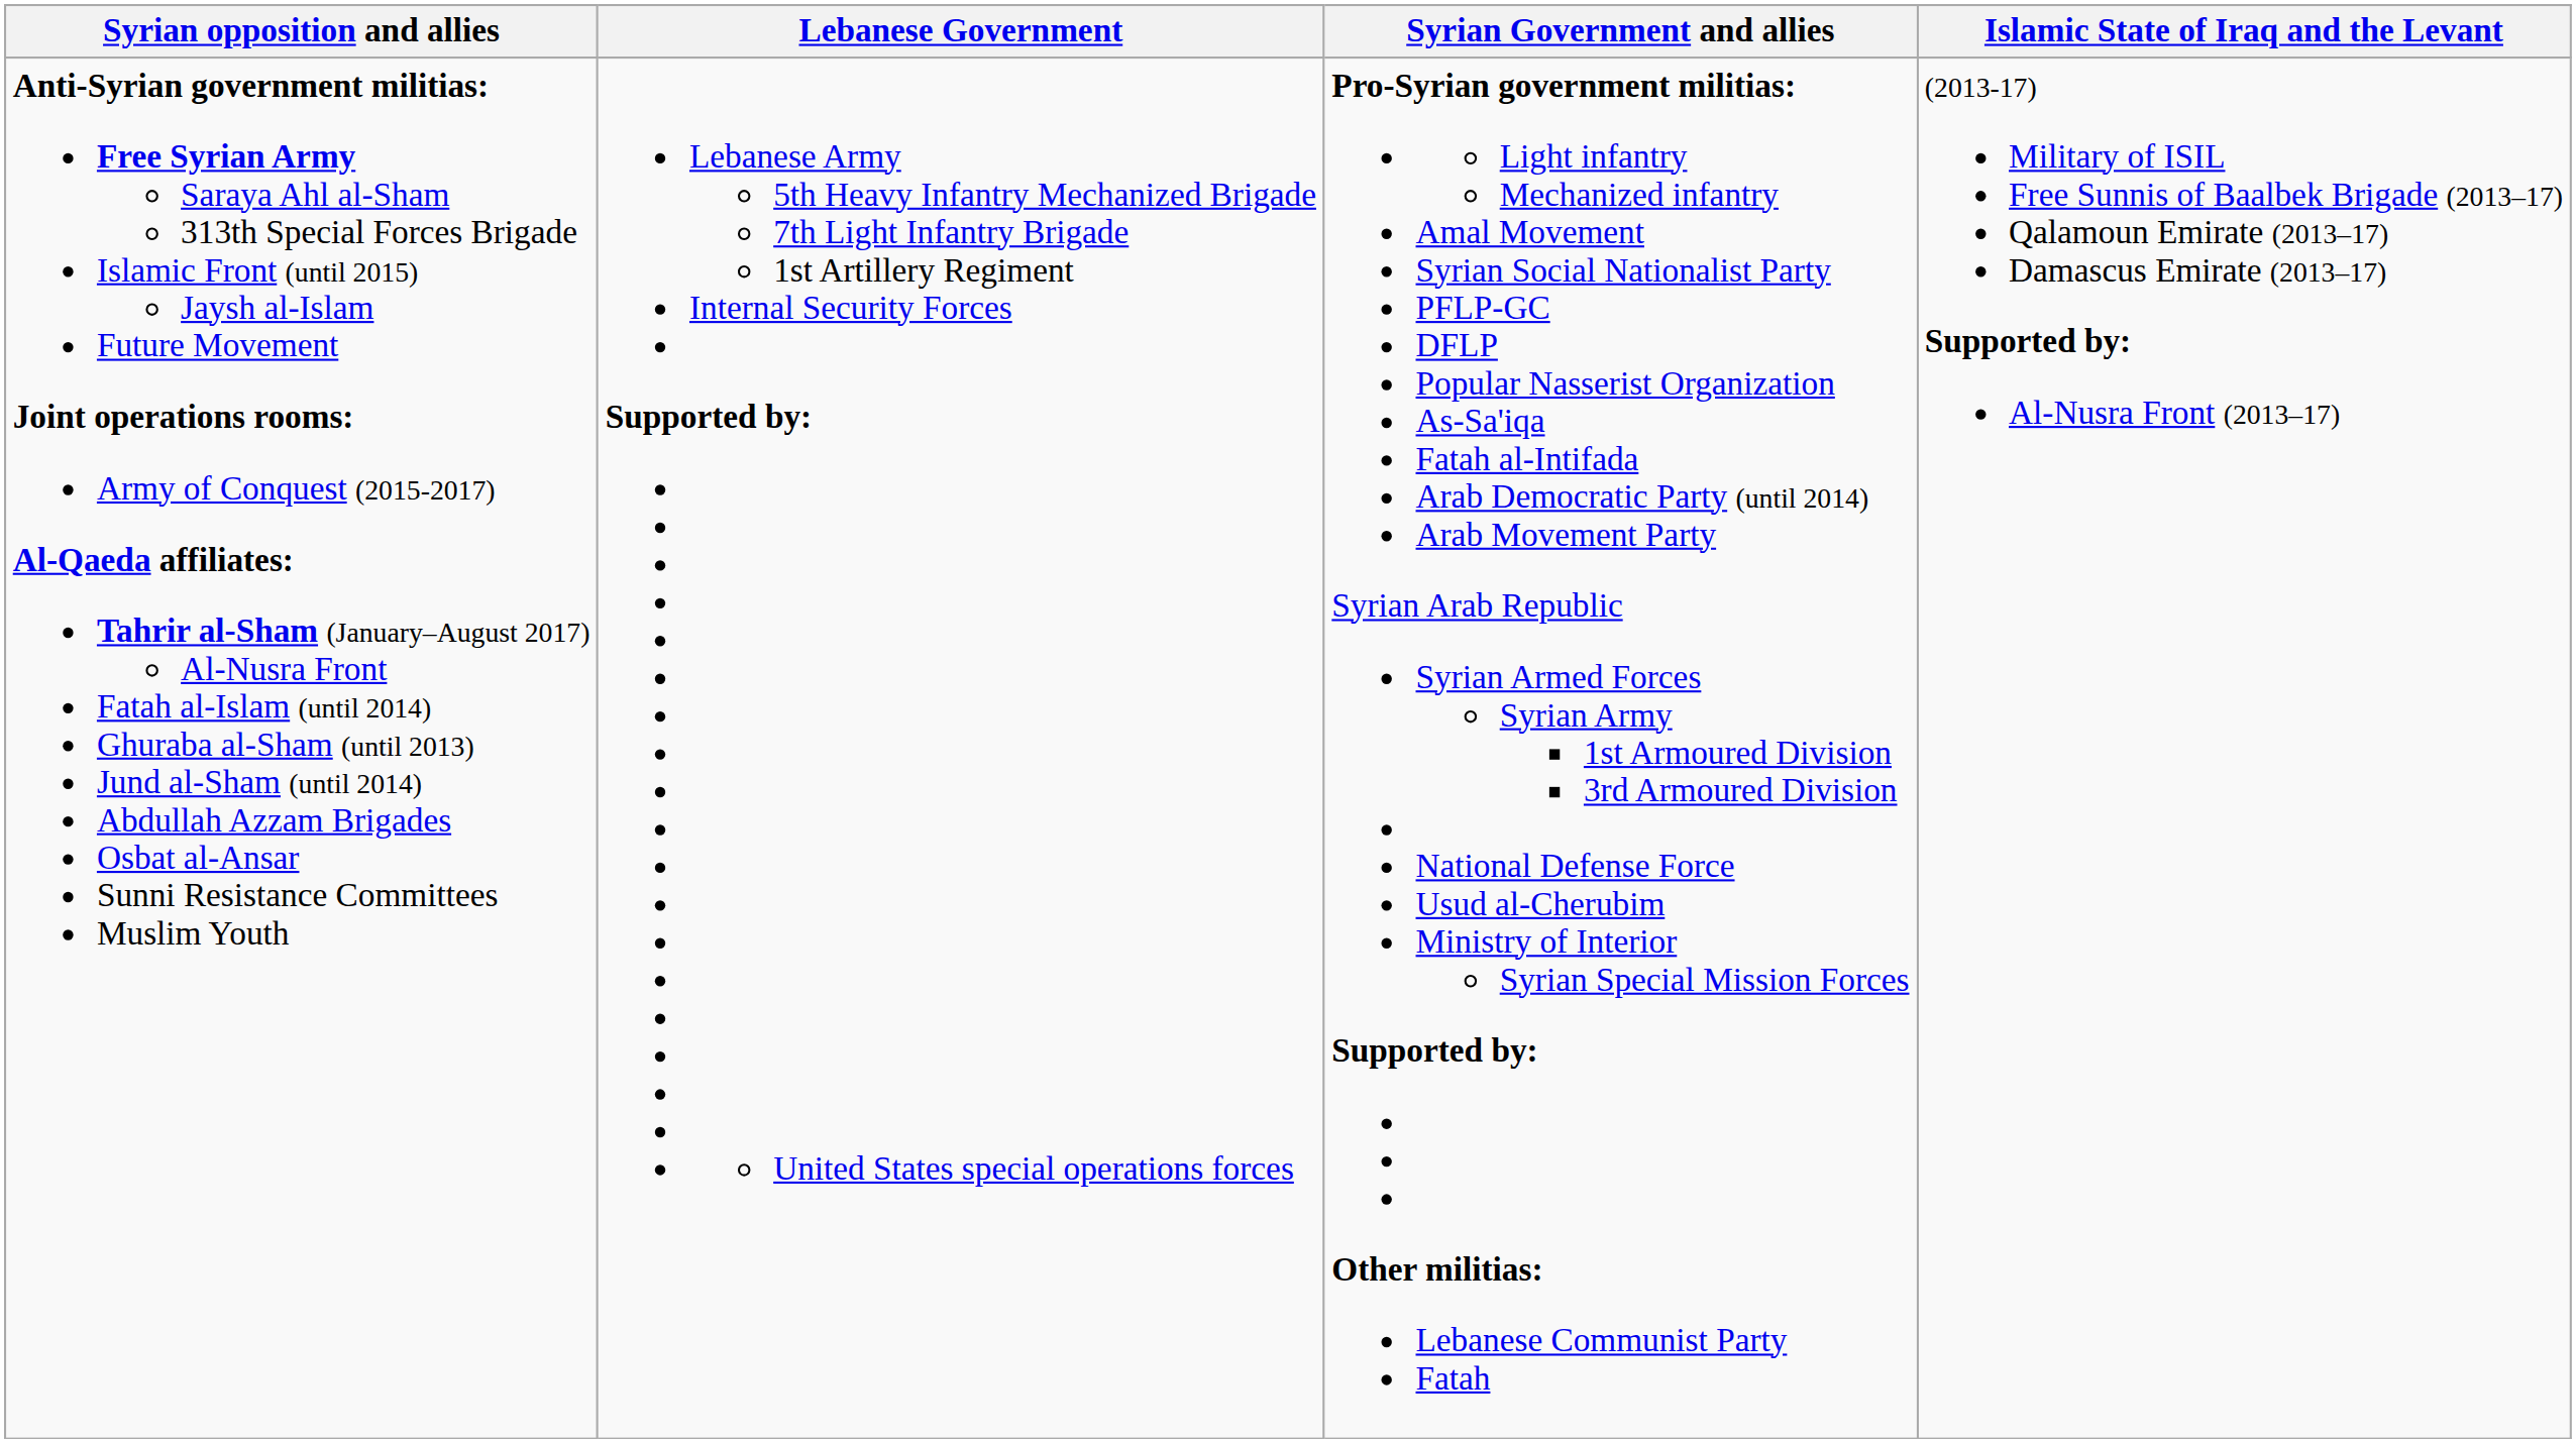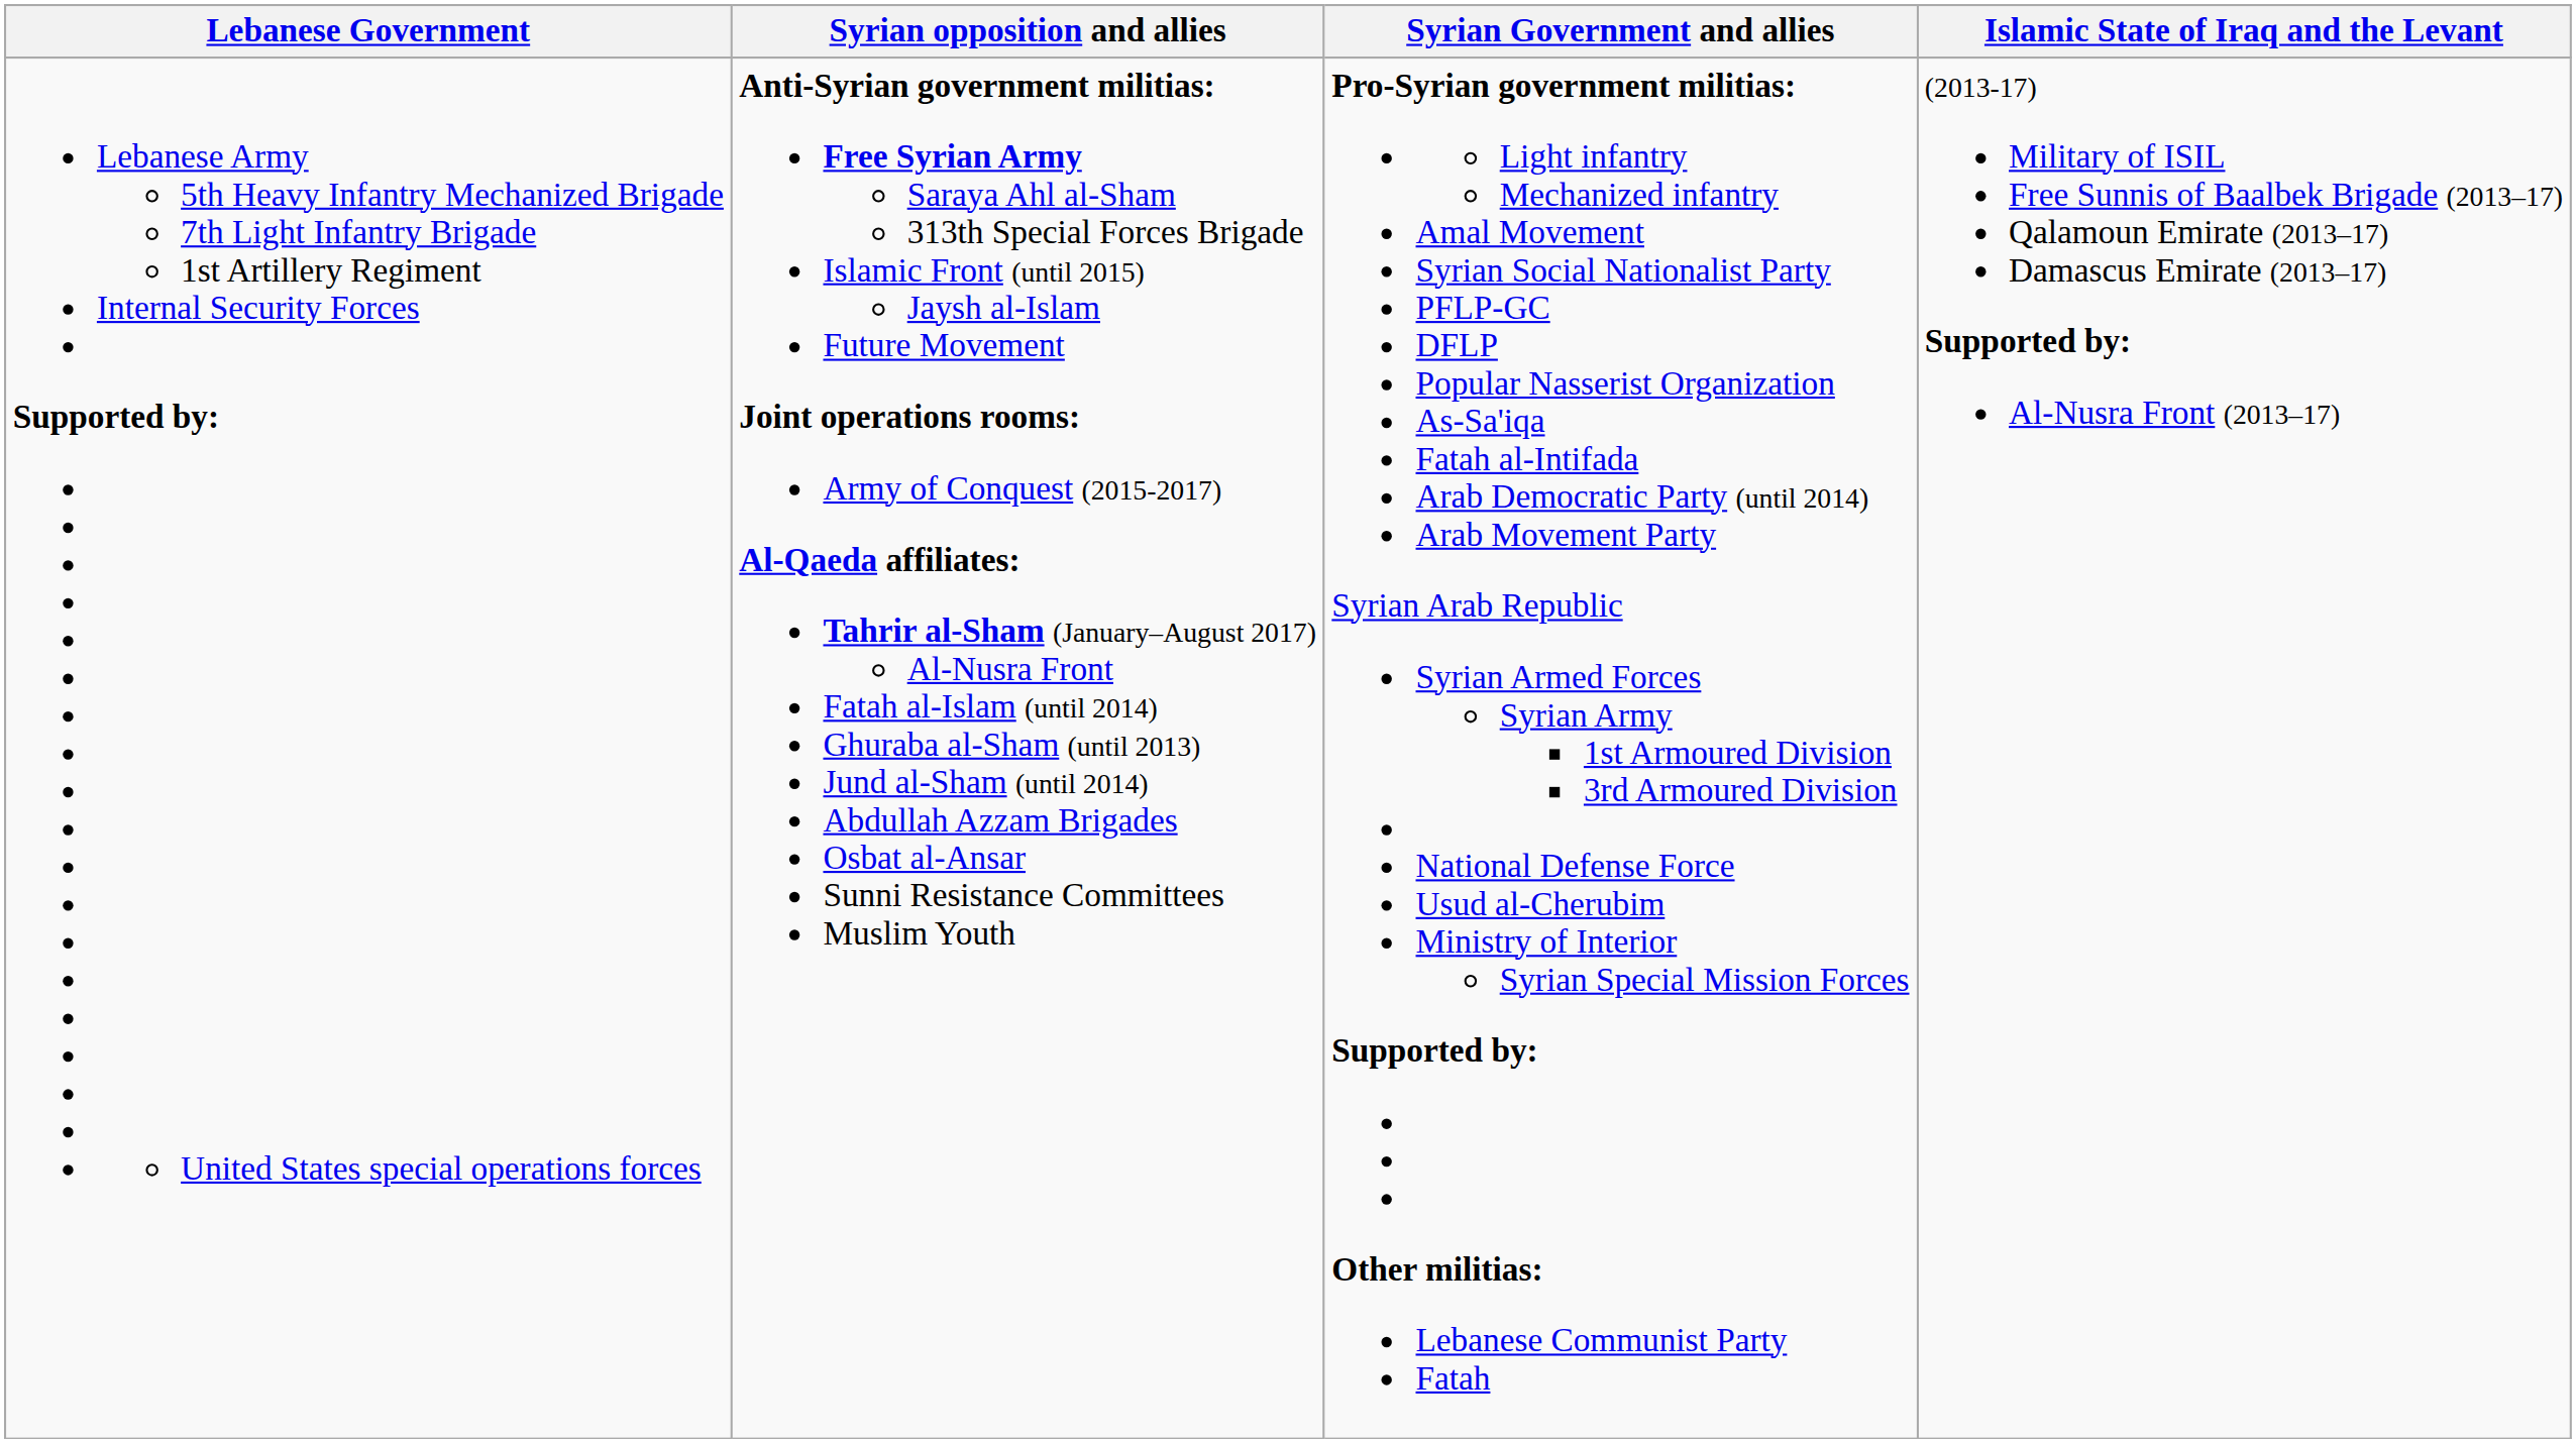columns swapped: Lebanese Government <-> Syrian opposition and allies
